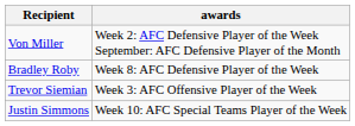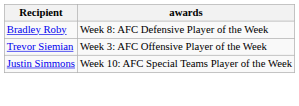- row: Von Miller | Week 2: AFC Defensive Player of the Week September: AFC Defensive Player of the Month
